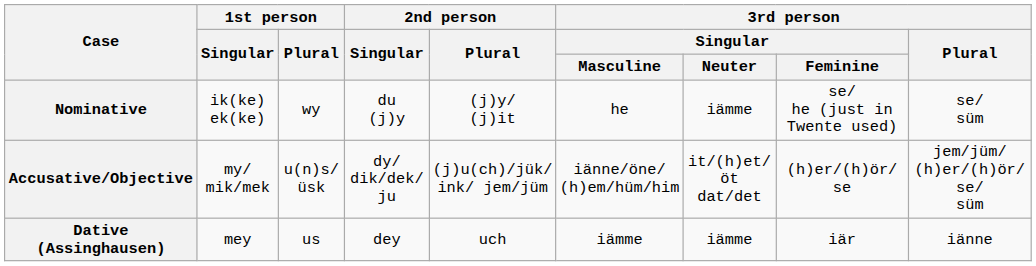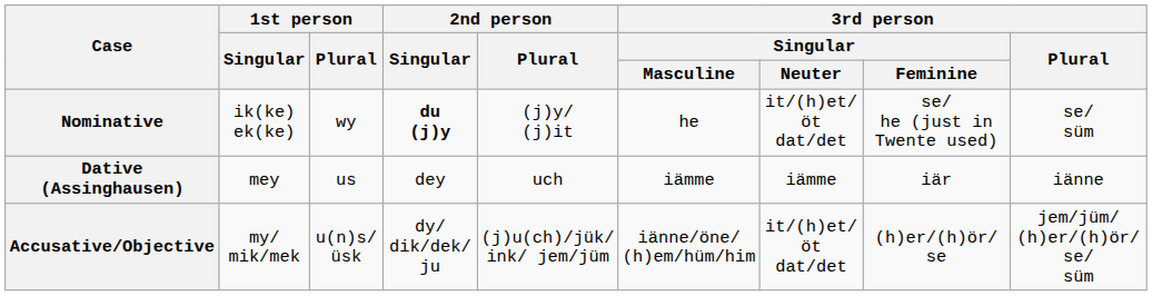Nominative | 2nd person / Singular: normal -> bold
Nominative | 3rd person / Singular / Neuter: iämme -> it/(h)et/öt dat/det
rows swapped: Accusative/Objective <-> Dative (Assinghausen)
